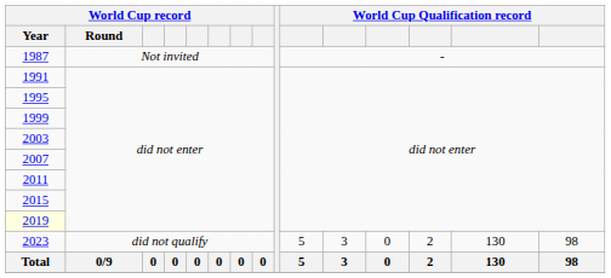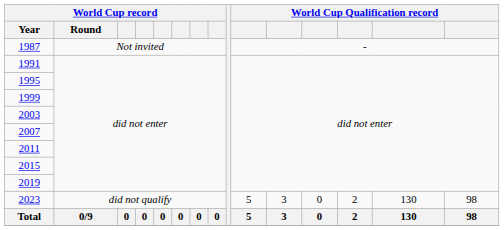2019 | World Cup record / Year: lightyellow background -> no background
